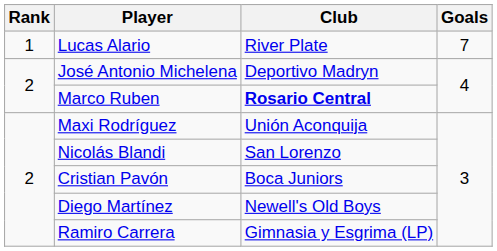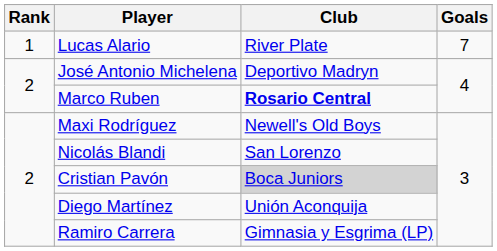Maxi Rodríguez | Club: Unión Aconquija -> Newell's Old Boys
Cristian Pavón | Club: no background -> lightgrey background
Diego Martínez | Club: Newell's Old Boys -> Unión Aconquija
